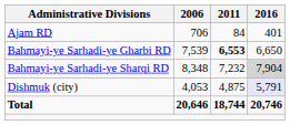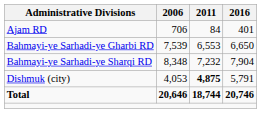Bahmayi-ye Sarhadi-ye Gharbi RD | 2011: bold -> normal
Bahmayi-ye Sarhadi-ye Sharqi RD | 2016: lightgrey background -> no background
Dishmuk (city) | 2011: normal -> bold
Dishmuk (city) | 2016: lavender background -> no background
